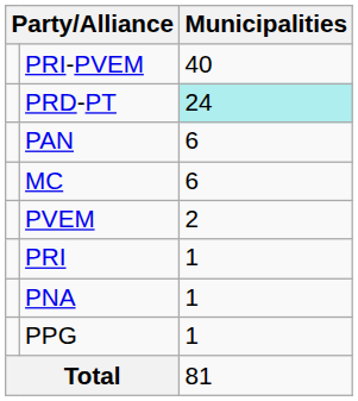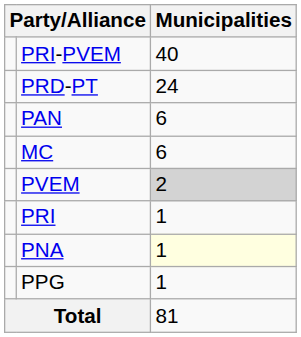PRD-PT | Municipalities: paleturquoise background -> no background
PVEM | Municipalities: no background -> lightgrey background
PNA | Municipalities: no background -> lightyellow background
